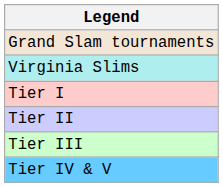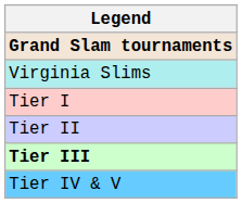row 2 | column 1: normal -> bold
row 6 | column 1: normal -> bold
